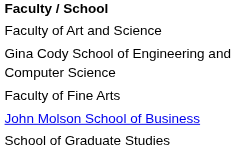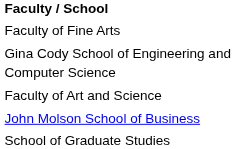row 2 | column 1: Faculty of Art and Science -> Faculty of Fine Arts
row 4 | column 1: Faculty of Fine Arts -> Faculty of Art and Science
